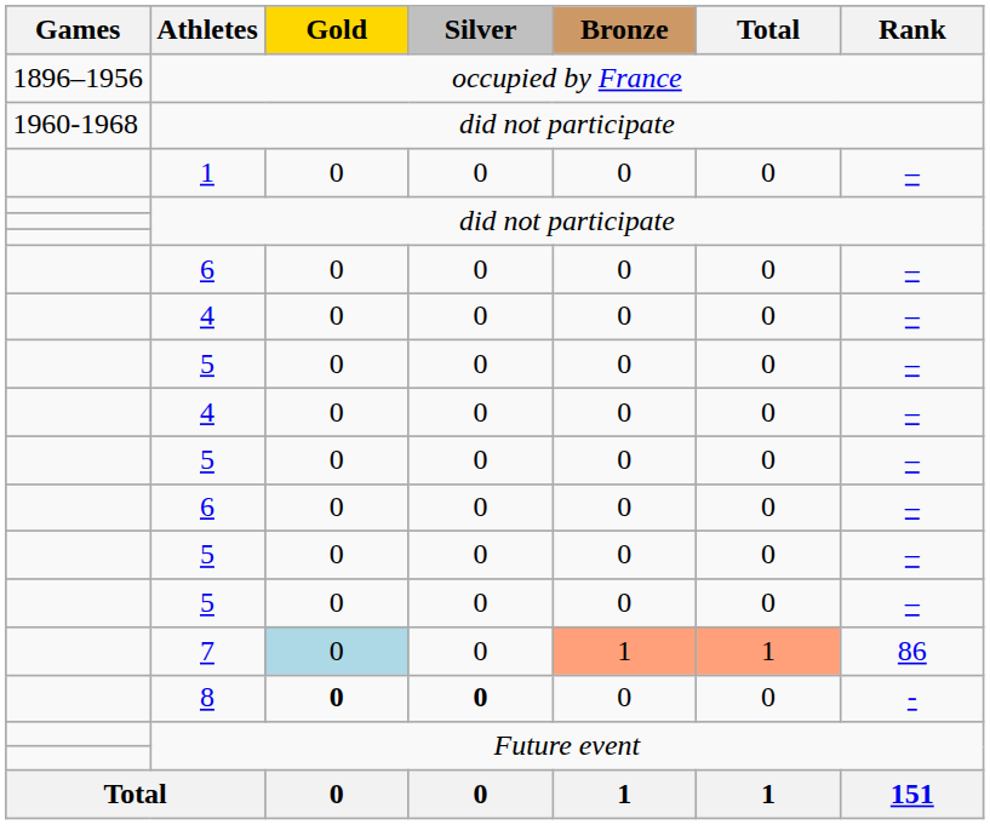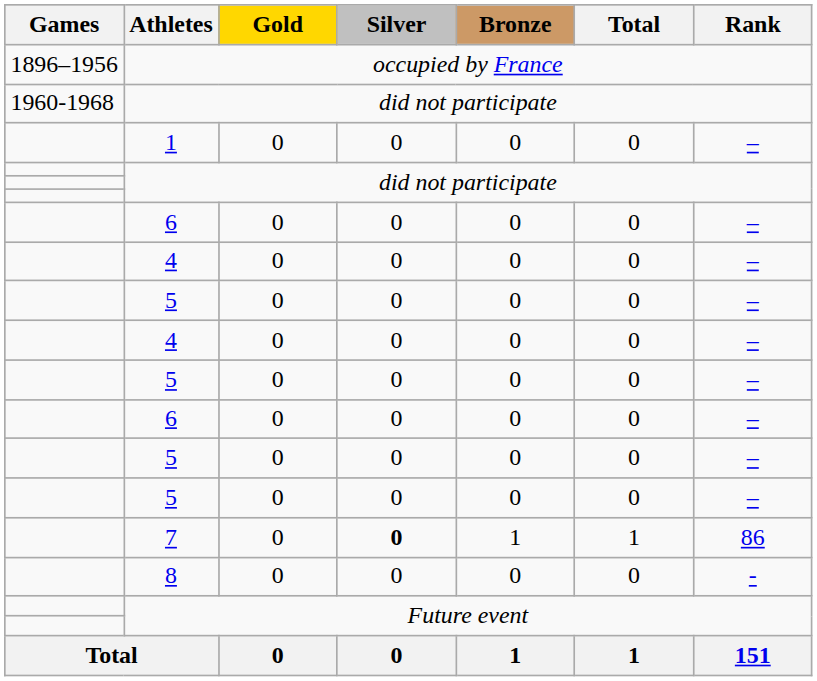7 | Gold: lightblue background -> no background
7 | Silver: normal -> bold
7 | Bronze: lightsalmon background -> no background
7 | Total: lightsalmon background -> no background
8 | Gold: bold -> normal
8 | Silver: bold -> normal
